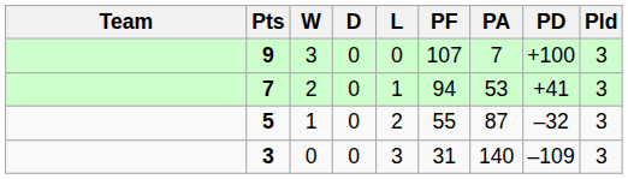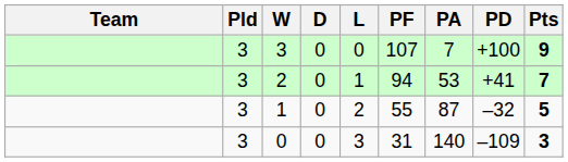columns swapped: Pld <-> Pts
